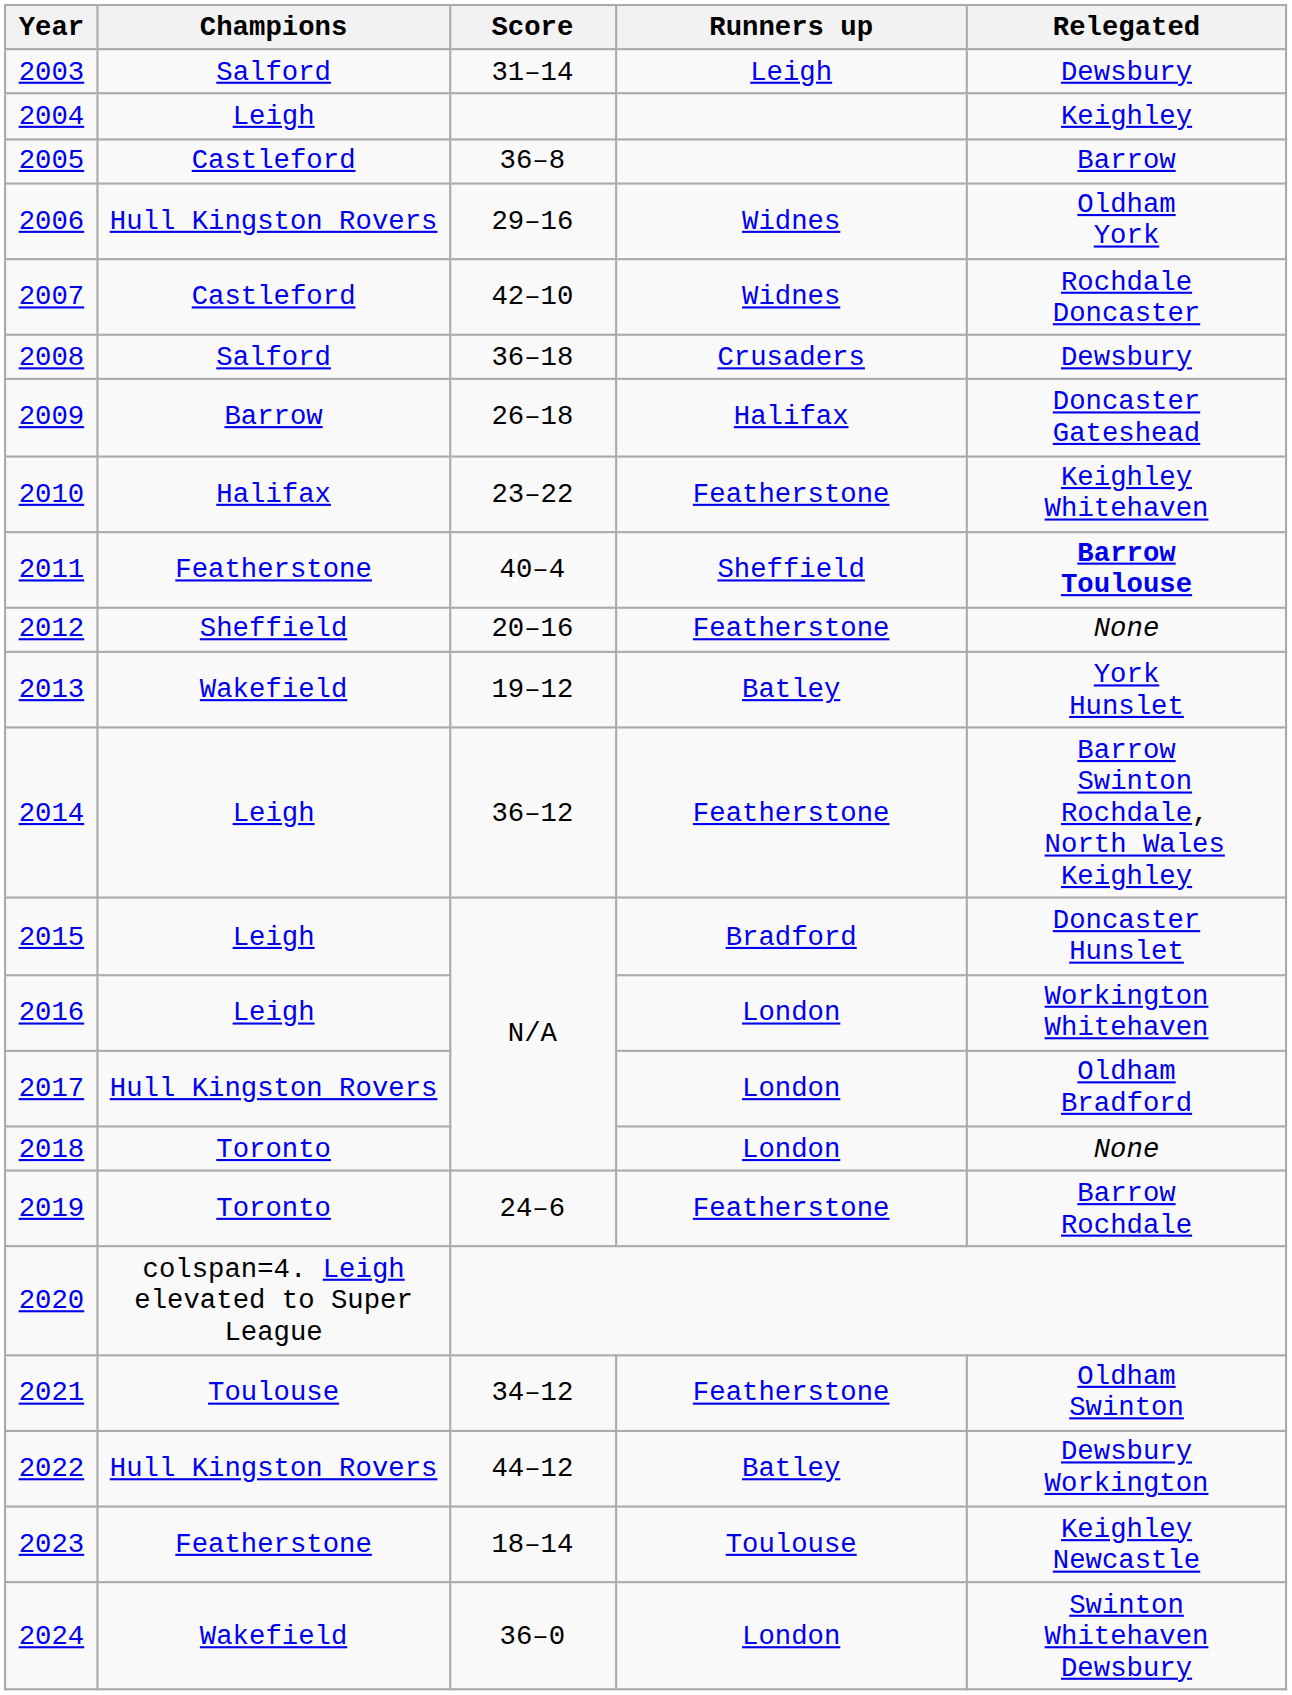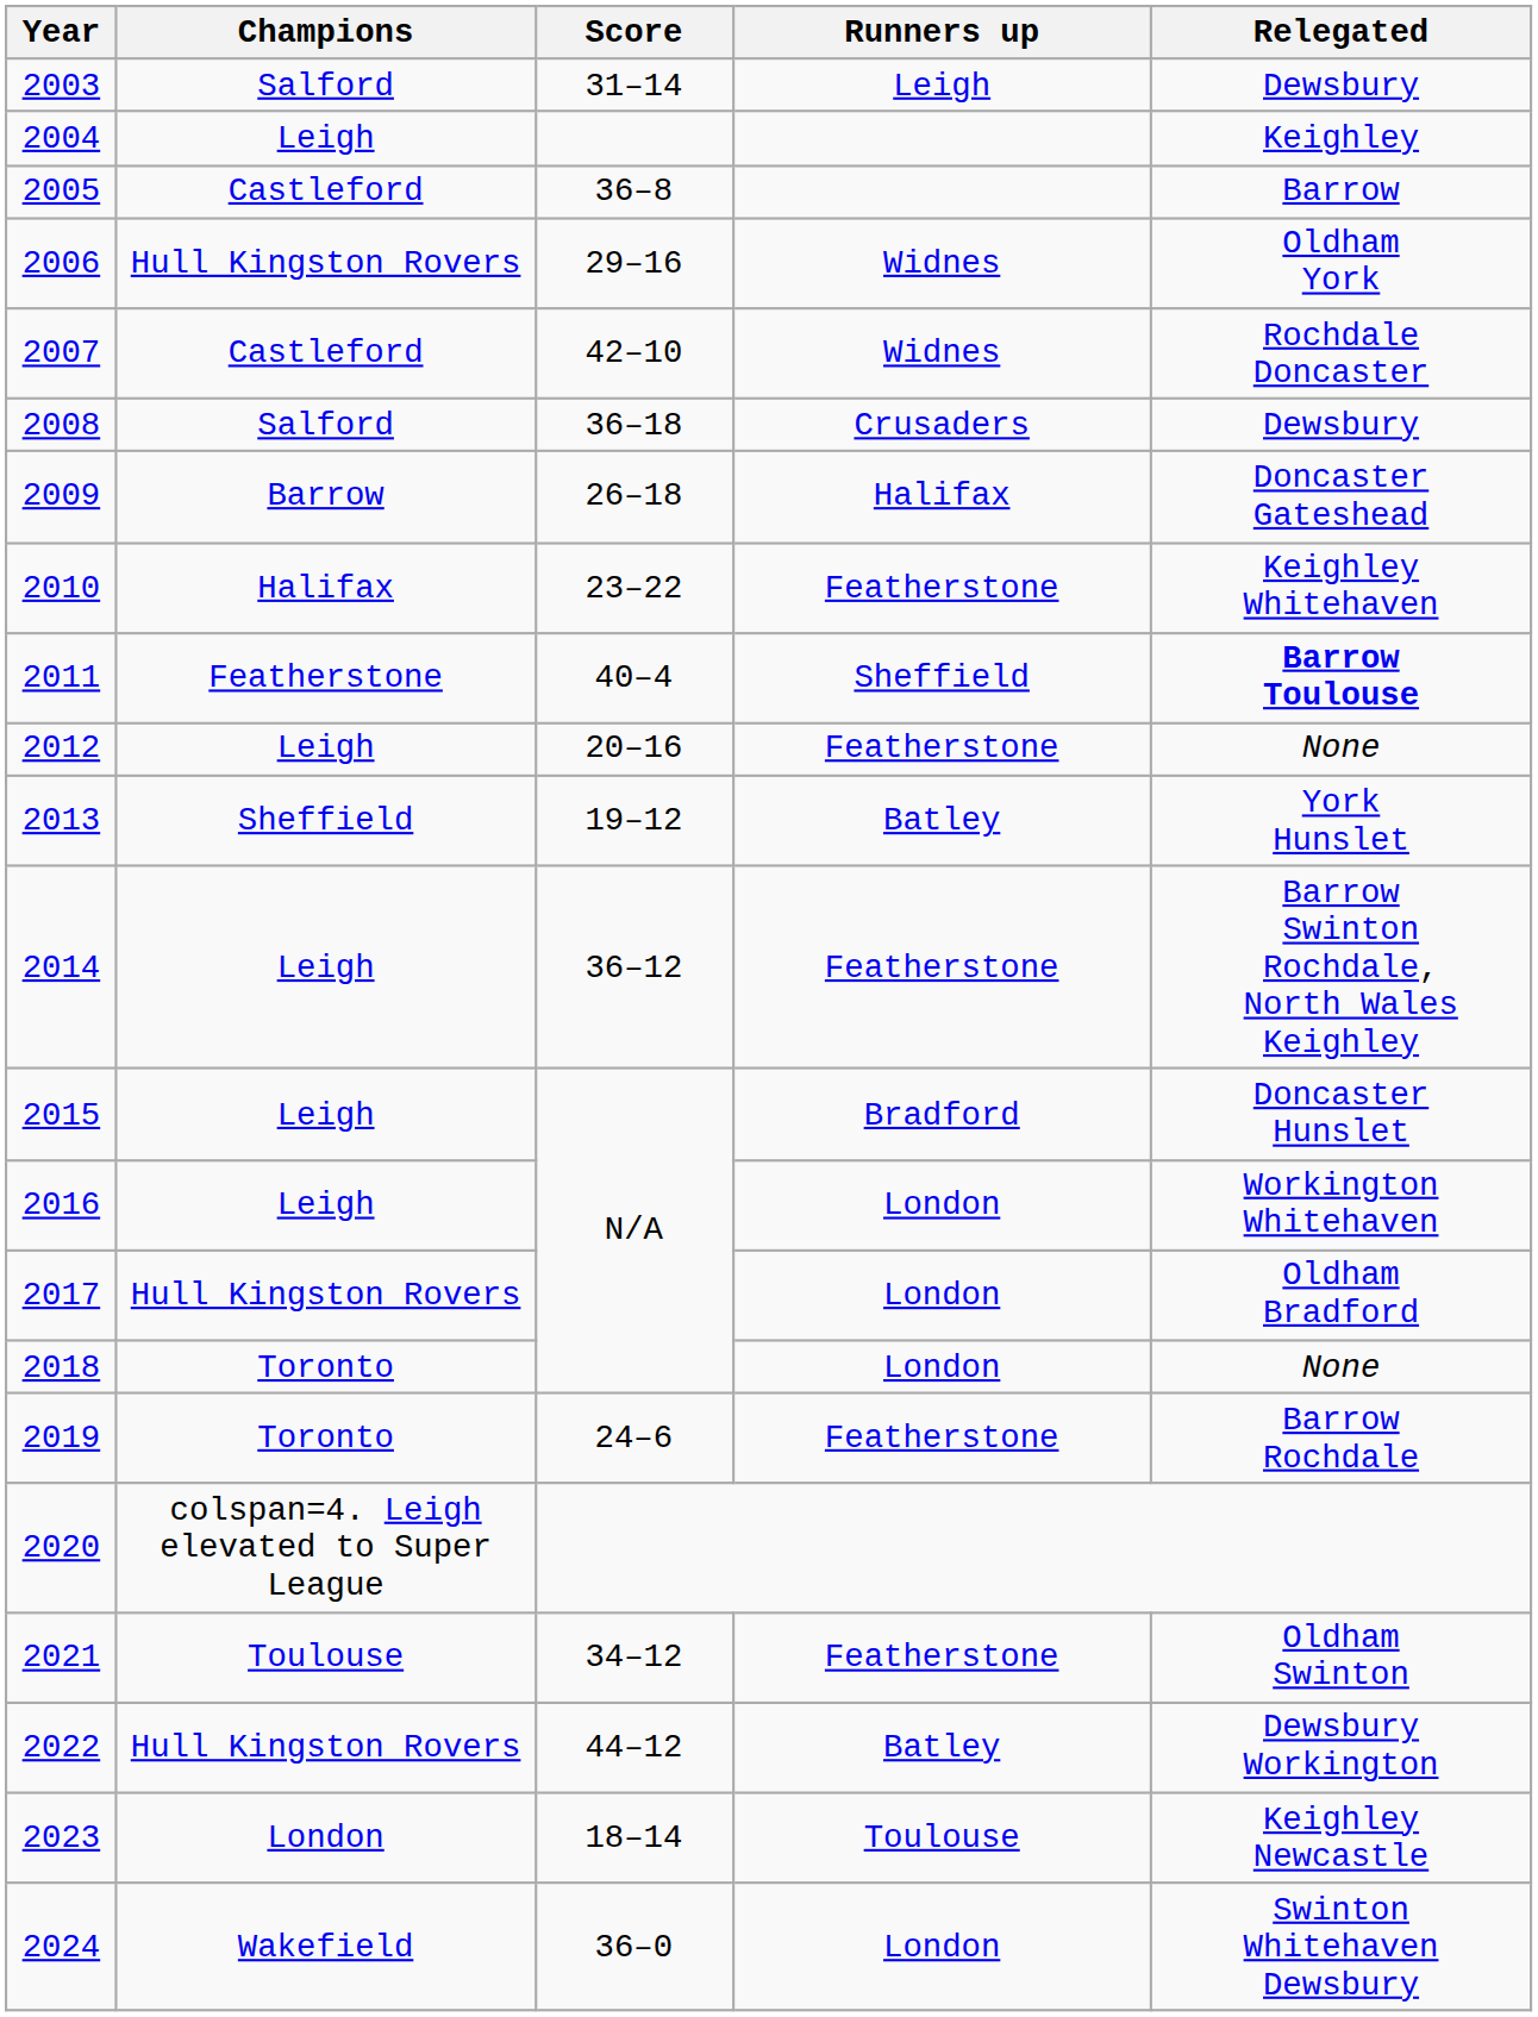2012 | Champions: Sheffield -> Leigh
2013 | Champions: Wakefield -> Sheffield
2023 | Champions: Featherstone -> London
